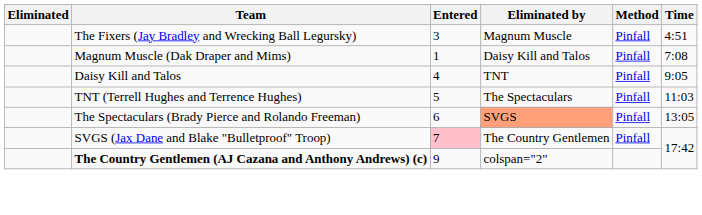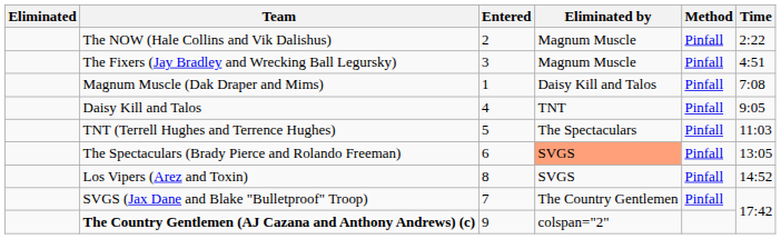+ row: The NOW (Hale Collins and Vik Dalishus) | 2 | Magnum Muscle | Pinfall | 2:22
+ row: Los Vipers (Arez and Toxin) | 8 | SVGS | Pinfall | 14:52
SVGS (Jax Dane and Blake "Bulletproof" Troop) | Entered: pink background -> no background
